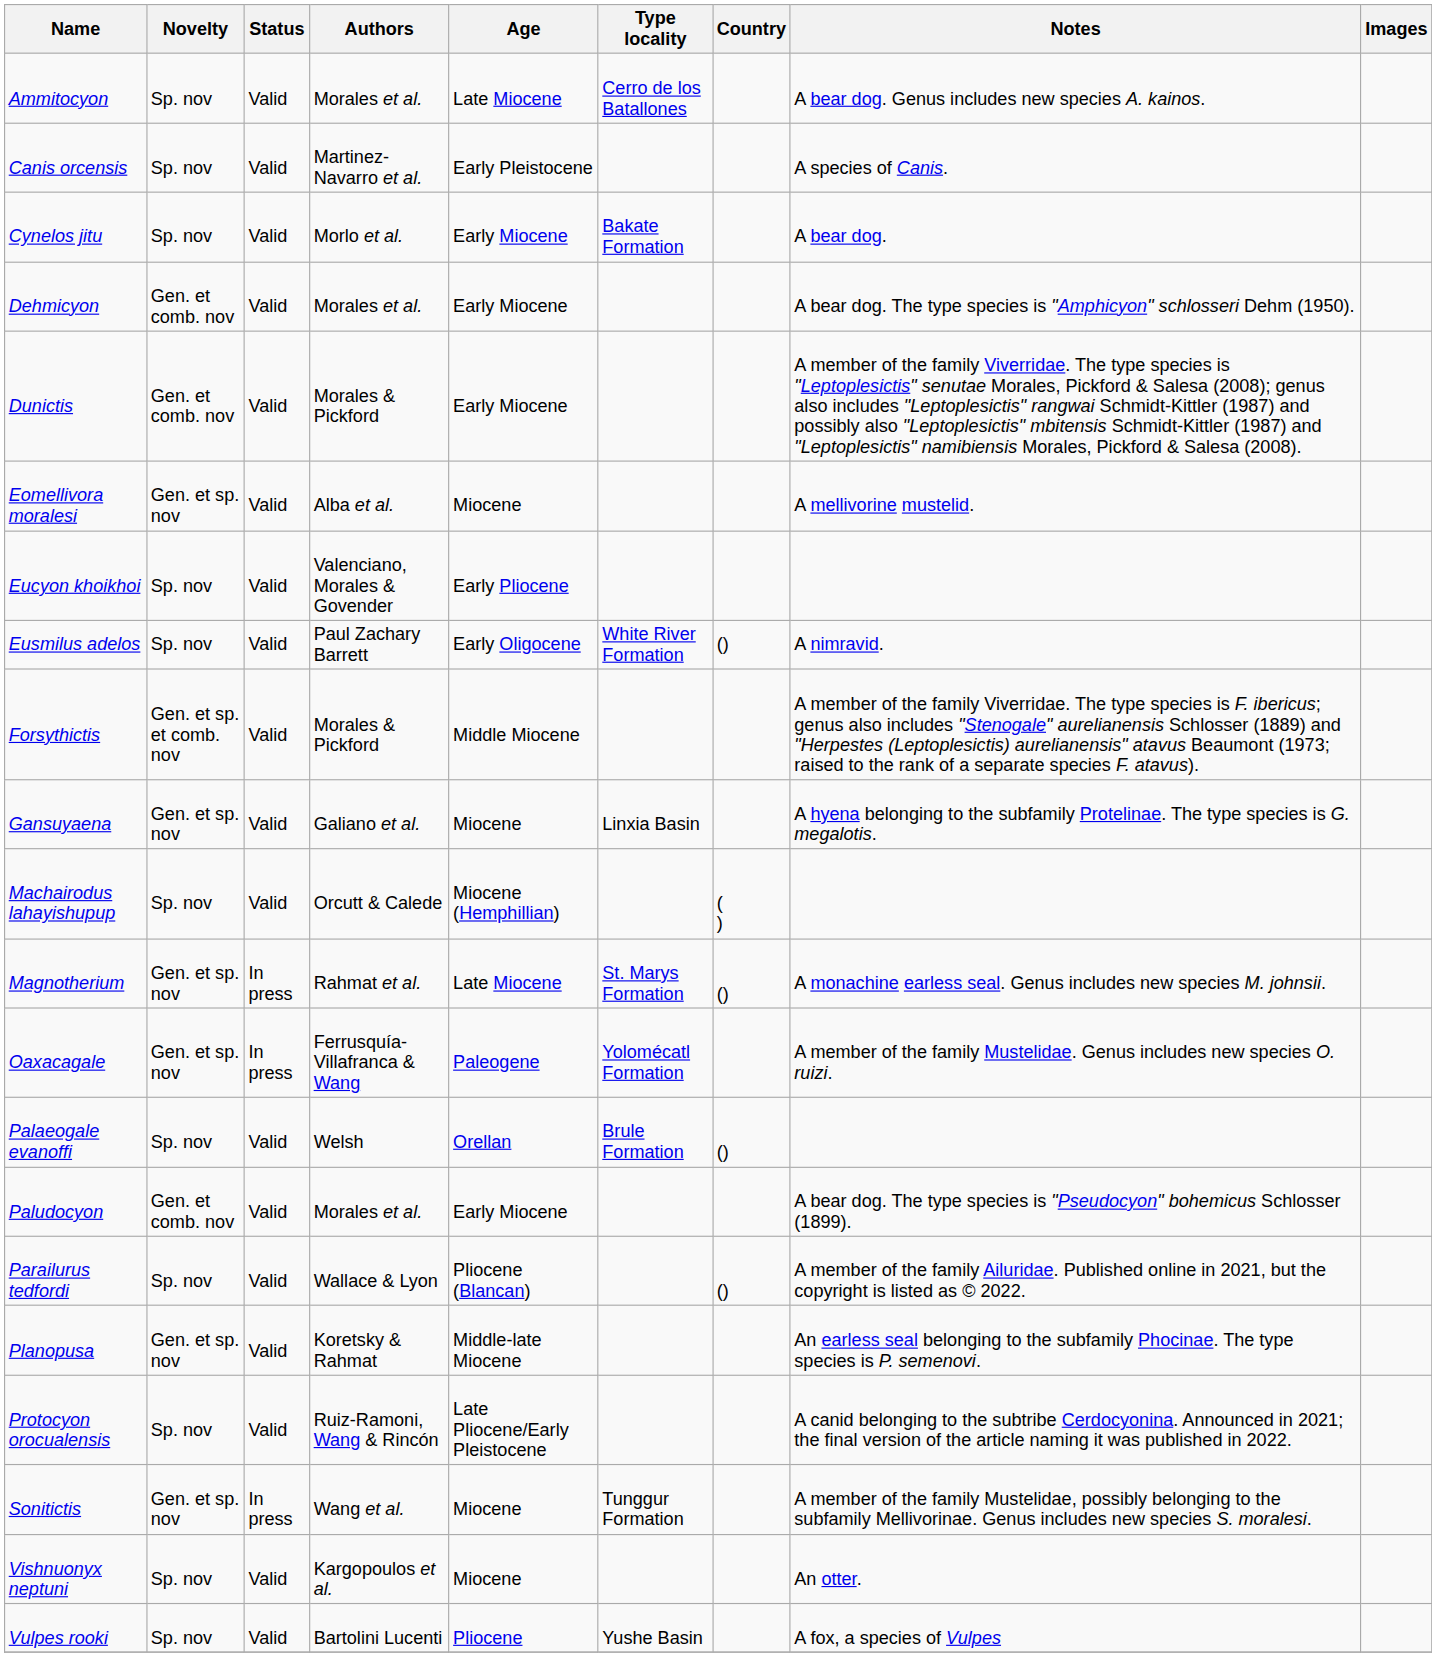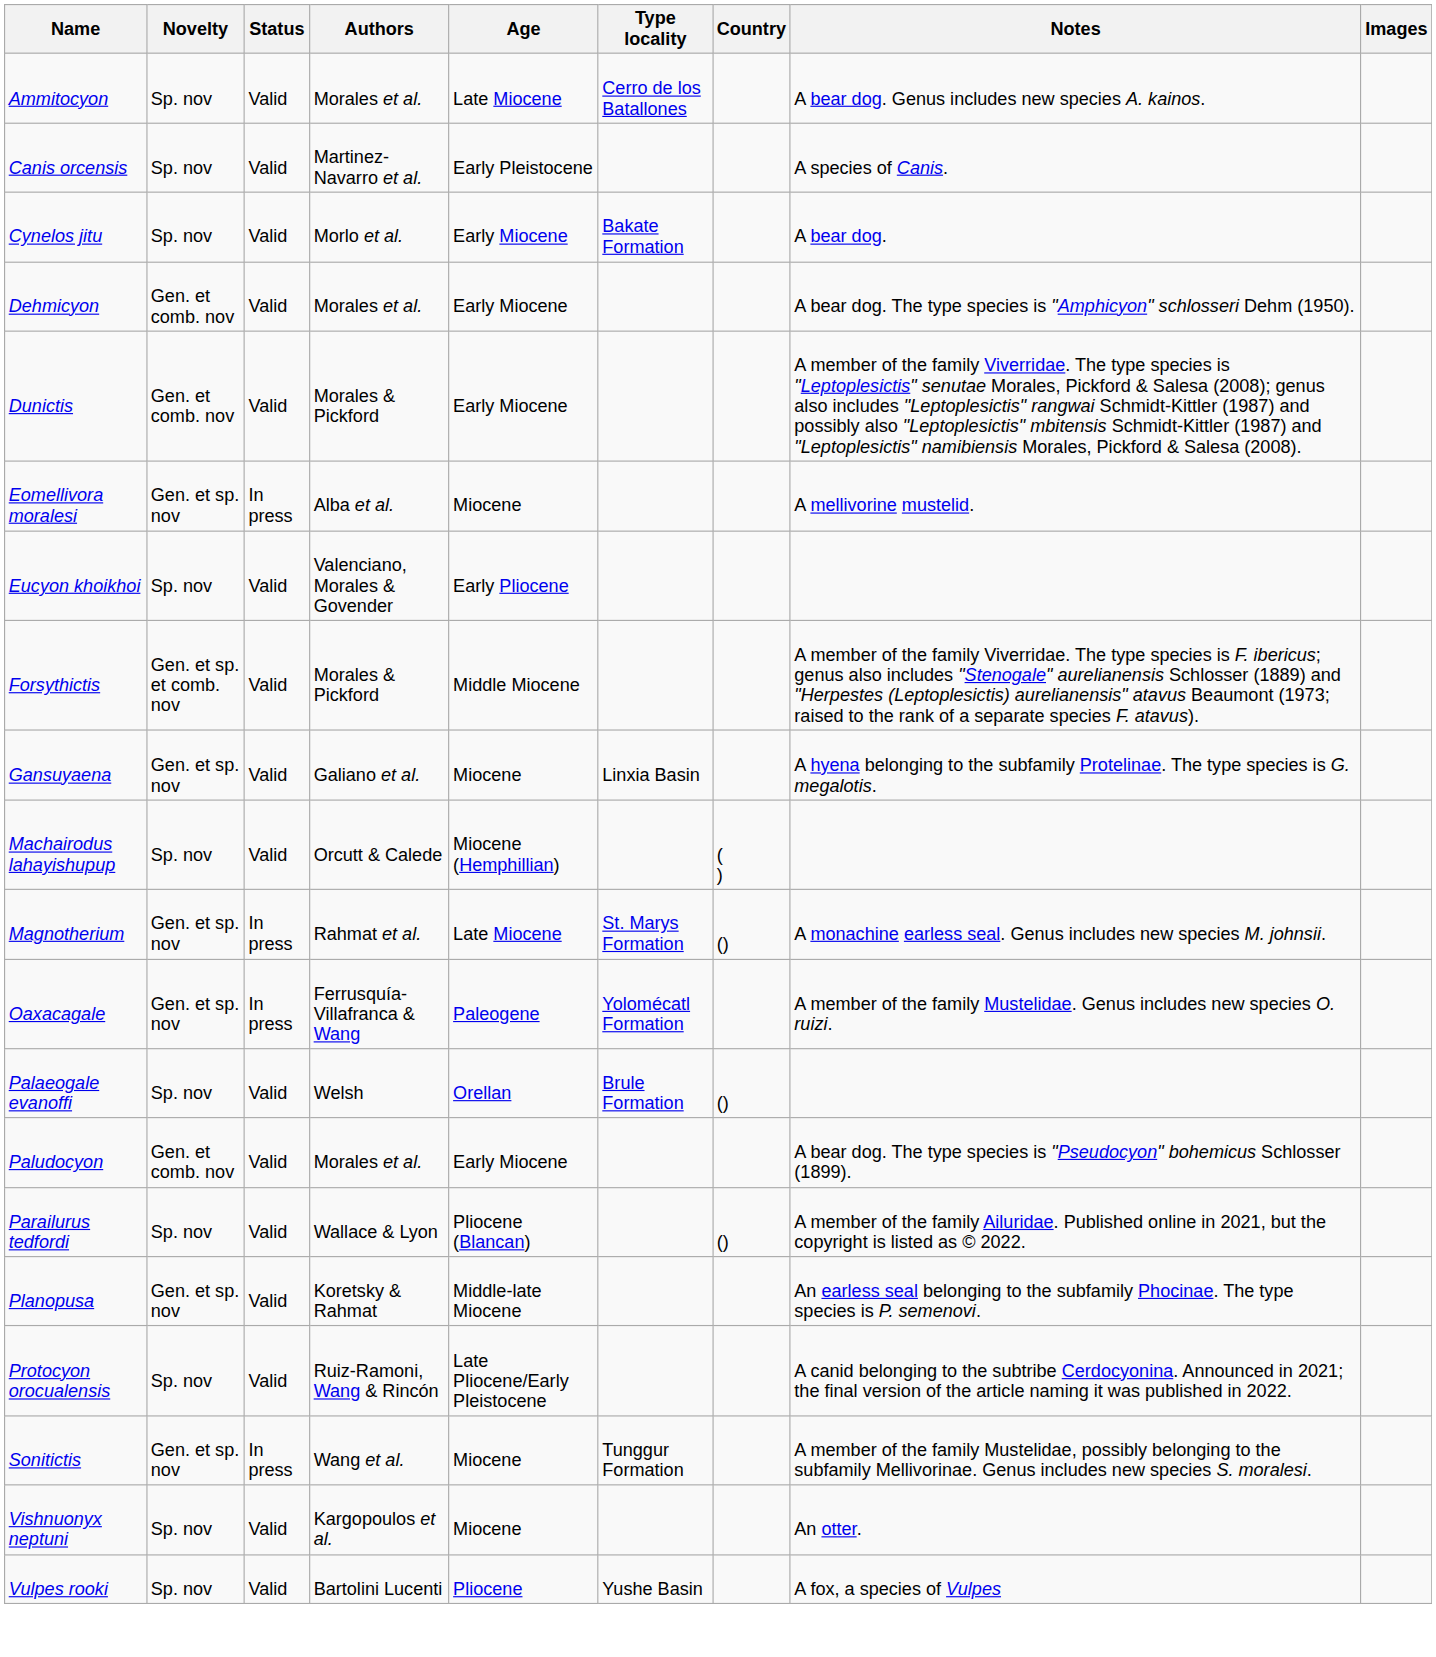Eomellivora moralesi | Status: Valid -> In press
- row: Eusmilus adelos | Sp. nov | Valid | Paul Zachary Barrett | Early Oligocene | White River Formation | () | A nimravid.
